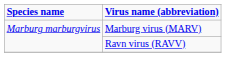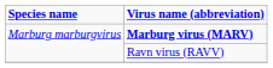Marburg virus (MARV) | Virus name (abbreviation): normal -> bold
